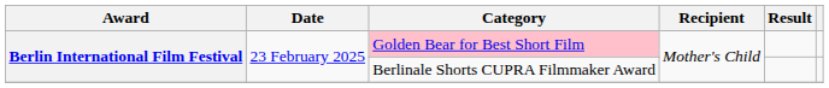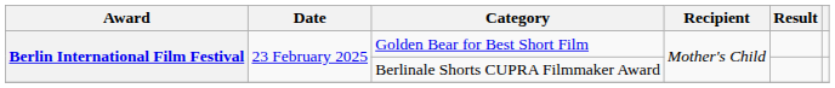Golden Bear for Best Short Film | Category: pink background -> no background
